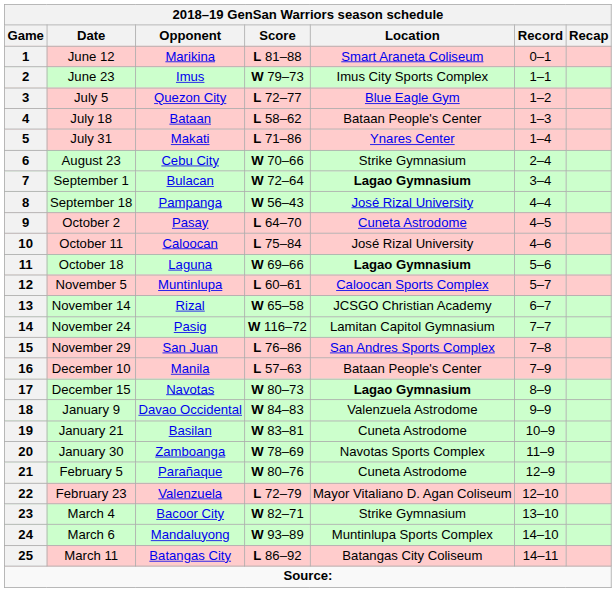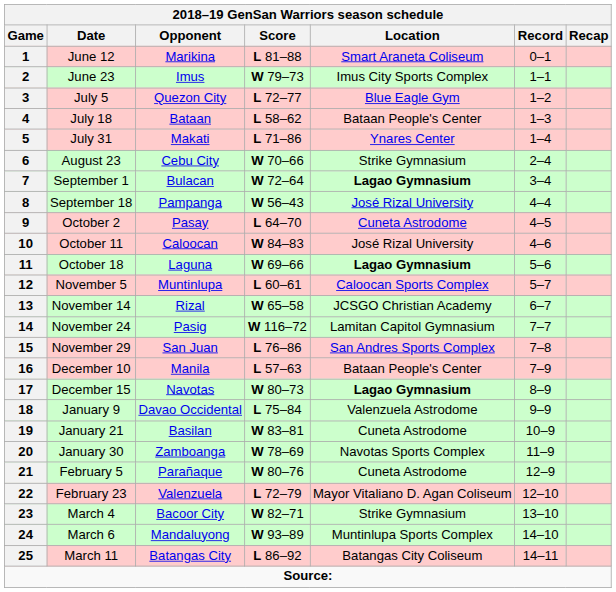10 | Score: L 75–84 -> W 84–83
18 | Score: W 84–83 -> L 75–84
